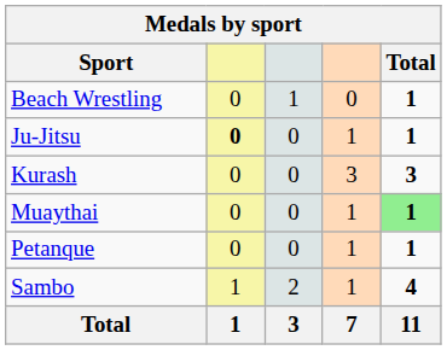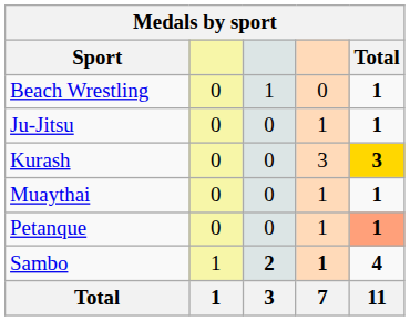Ju-Jitsu | column 2: bold -> normal
Kurash | Total: no background -> gold background
Muaythai | Total: lightgreen background -> no background
Petanque | Total: no background -> lightsalmon background
Sambo | column 3: normal -> bold
Sambo | column 4: normal -> bold
